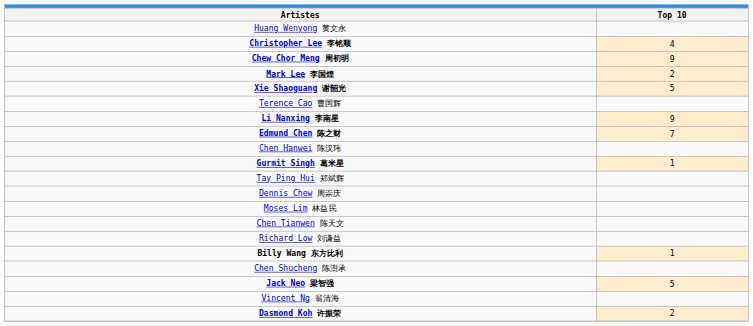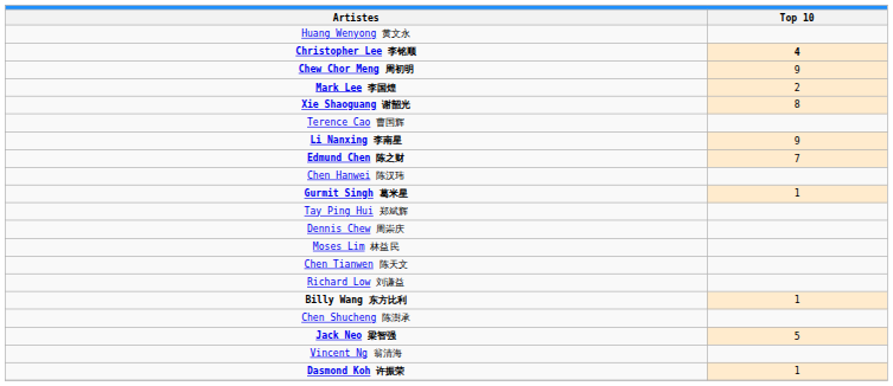Christopher Lee 李铭顺 | column 2: normal -> bold
Xie Shaoguang 谢韶光 | column 2: 5 -> 8
Dasmond Koh 许振荣 | column 2: 2 -> 1
